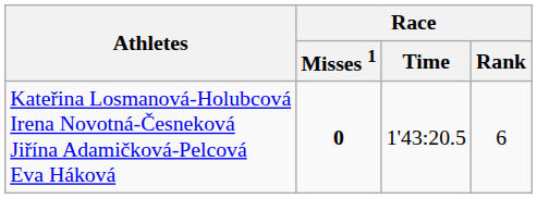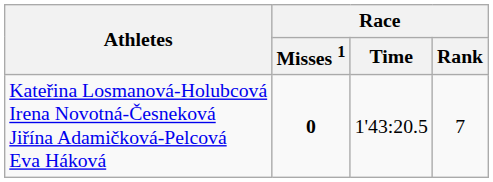row 3 | Race / Rank: 6 -> 7
